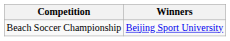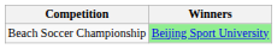Beach Soccer Championship | Winners: no background -> lightgreen background
